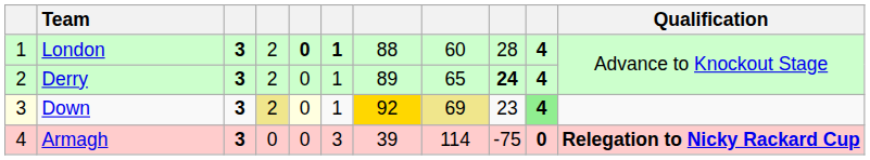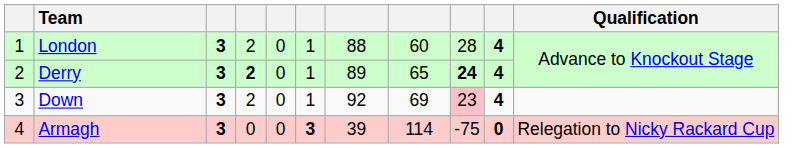London | column 5: bold -> normal
London | column 6: bold -> normal
Derry | column 4: normal -> bold
Down | column 1: lightyellow background -> no background
Down | column 4: khaki background -> no background
Down | column 5: lightyellow background -> no background
Down | column 7: gold background -> no background
Down | column 8: khaki background -> no background
Down | column 9: no background -> pink background
Down | column 10: lightgreen background -> no background
Armagh | column 6: normal -> bold
Armagh | Qualification: bold -> normal
